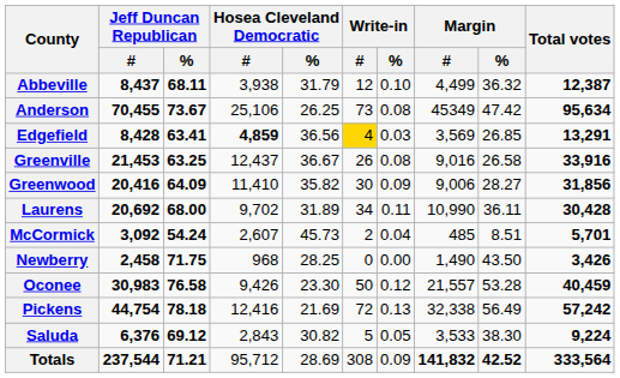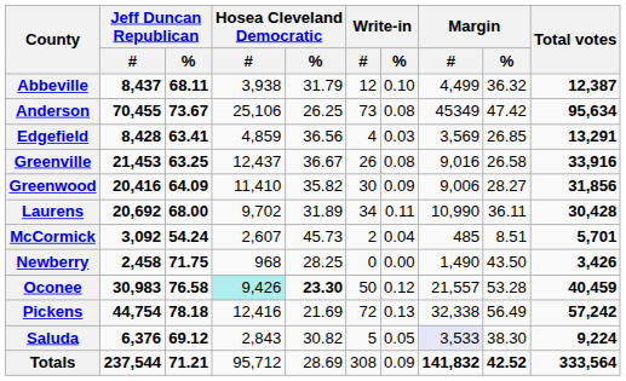Edgefield | Hosea Cleveland Democratic / #: bold -> normal
Edgefield | Write-in / #: gold background -> no background
Oconee | Hosea Cleveland Democratic / #: no background -> paleturquoise background
Oconee | Hosea Cleveland Democratic / %: normal -> bold
Saluda | Margin / #: no background -> lavender background
